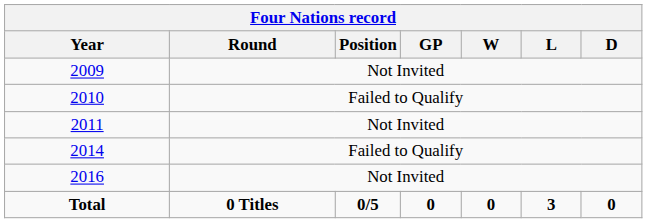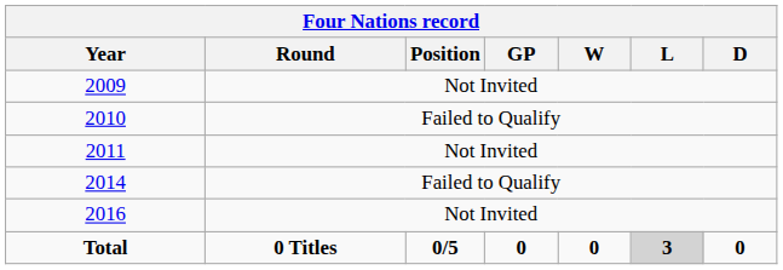Total | L: no background -> lightgrey background
